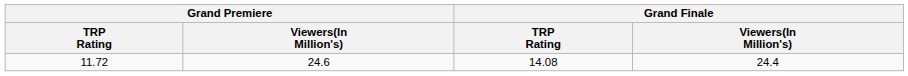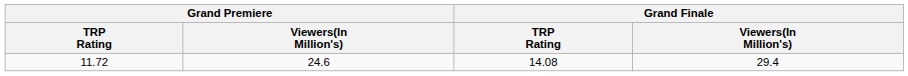11.72 | Grand Finale / Viewers(In Million's): 24.4 -> 29.4
